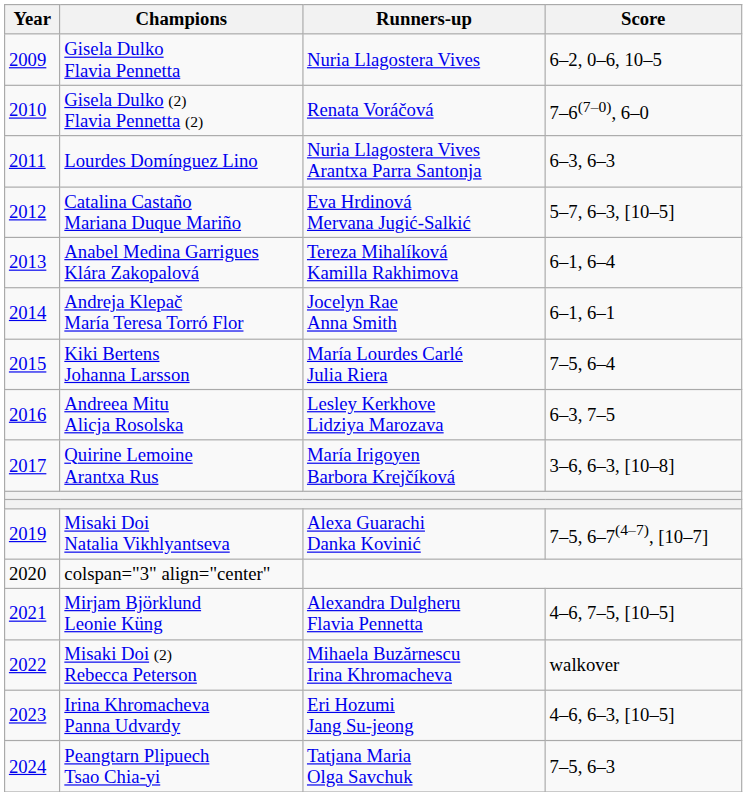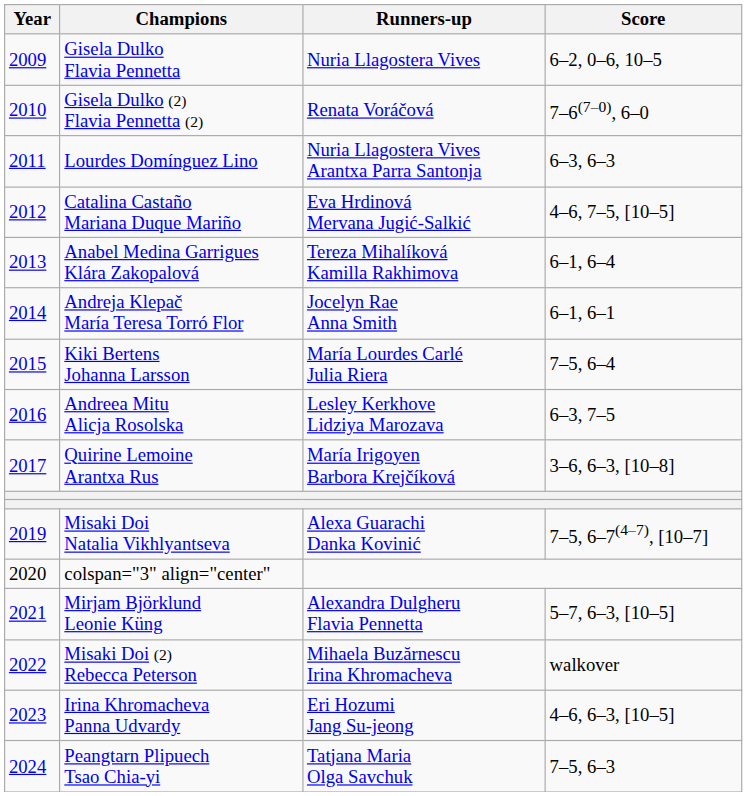Catalina Castaño Mariana Duque Mariño | Score: 5–7, 6–3, [10–5] -> 4–6, 7–5, [10–5]
Mirjam Björklund Leonie Küng | Score: 4–6, 7–5, [10–5] -> 5–7, 6–3, [10–5]
